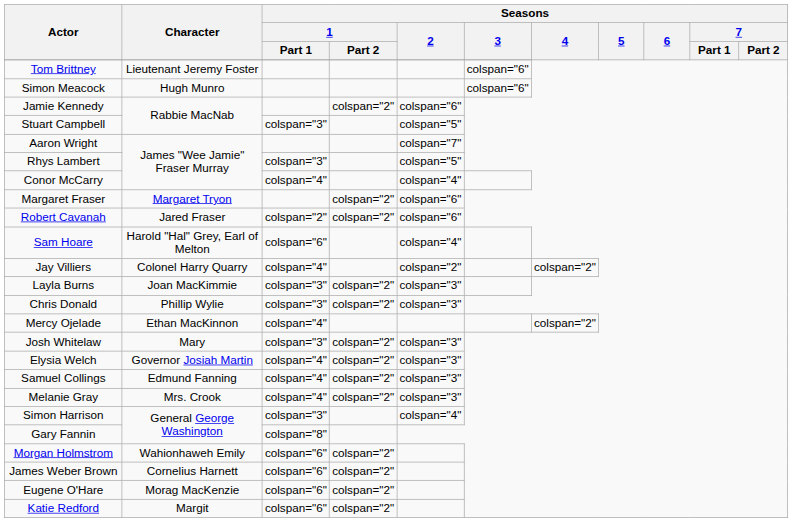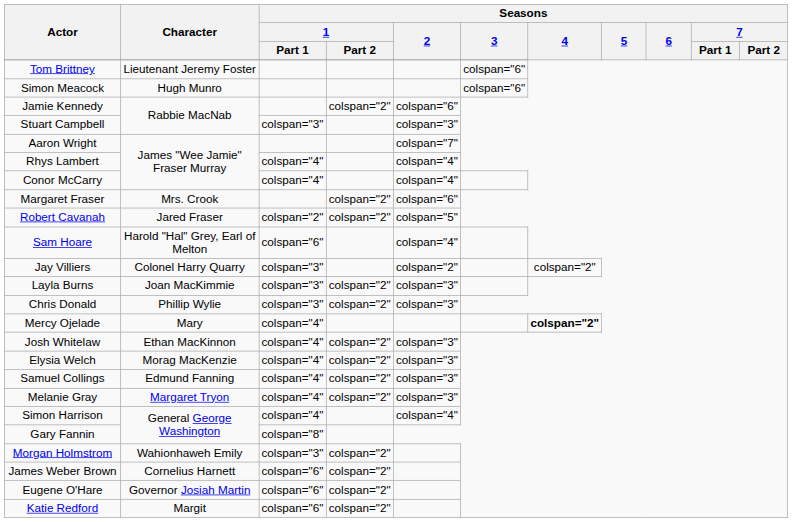Stuart Campbell | Seasons / 2: colspan="5" -> colspan="3"
Rhys Lambert | Seasons / 1 / Part 1: colspan="3" -> colspan="4"
Rhys Lambert | Seasons / 2: colspan="5" -> colspan="4"
Margaret Fraser | Character: Margaret Tryon -> Mrs. Crook
Robert Cavanah | Seasons / 2: colspan="6" -> colspan="5"
Jay Villiers | Seasons / 1 / Part 1: colspan="4" -> colspan="3"
Mercy Ojelade | Character: Ethan MacKinnon -> Mary
Mercy Ojelade | Seasons / 4: normal -> bold
Josh Whitelaw | Character: Mary -> Ethan MacKinnon
Josh Whitelaw | Seasons / 1 / Part 1: colspan="3" -> colspan="4"
Elysia Welch | Character: Governor Josiah Martin -> Morag MacKenzie
Melanie Gray | Character: Mrs. Crook -> Margaret Tryon
Simon Harrison | Seasons / 1 / Part 1: colspan="3" -> colspan="4"
Morgan Holmstrom | Seasons / 1 / Part 1: colspan="6" -> colspan="3"
Eugene O'Hare | Character: Morag MacKenzie -> Governor Josiah Martin
